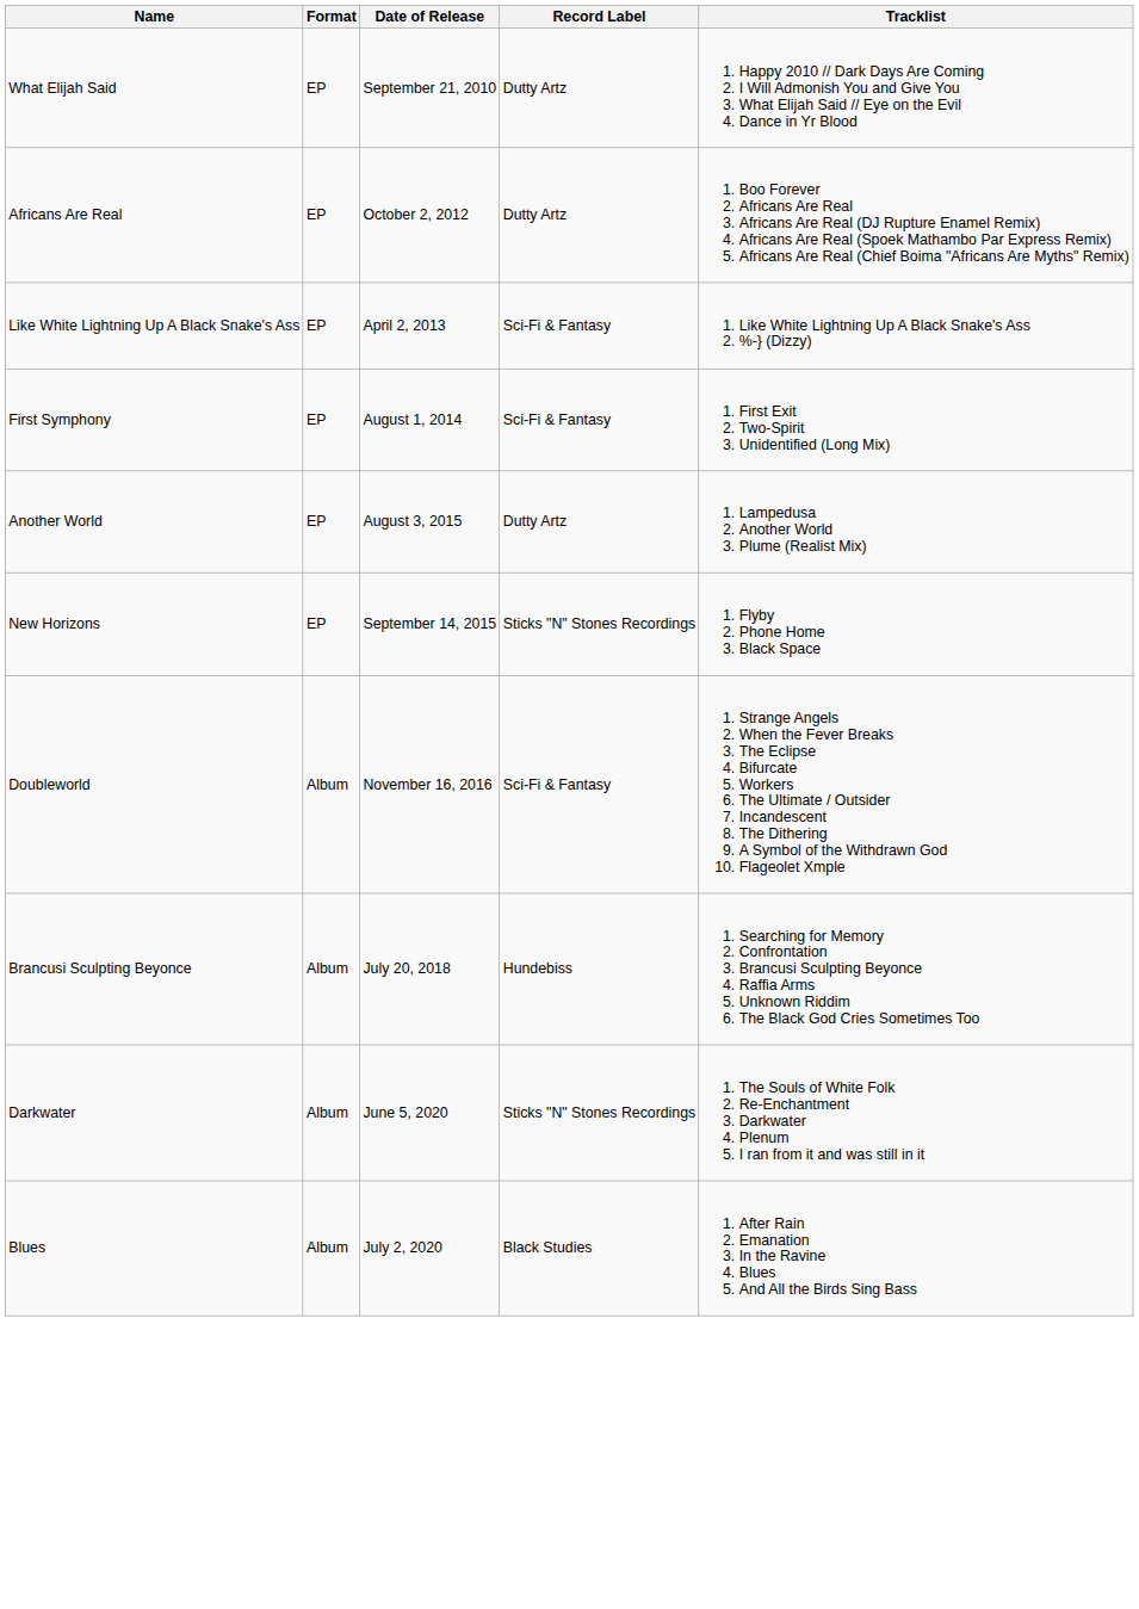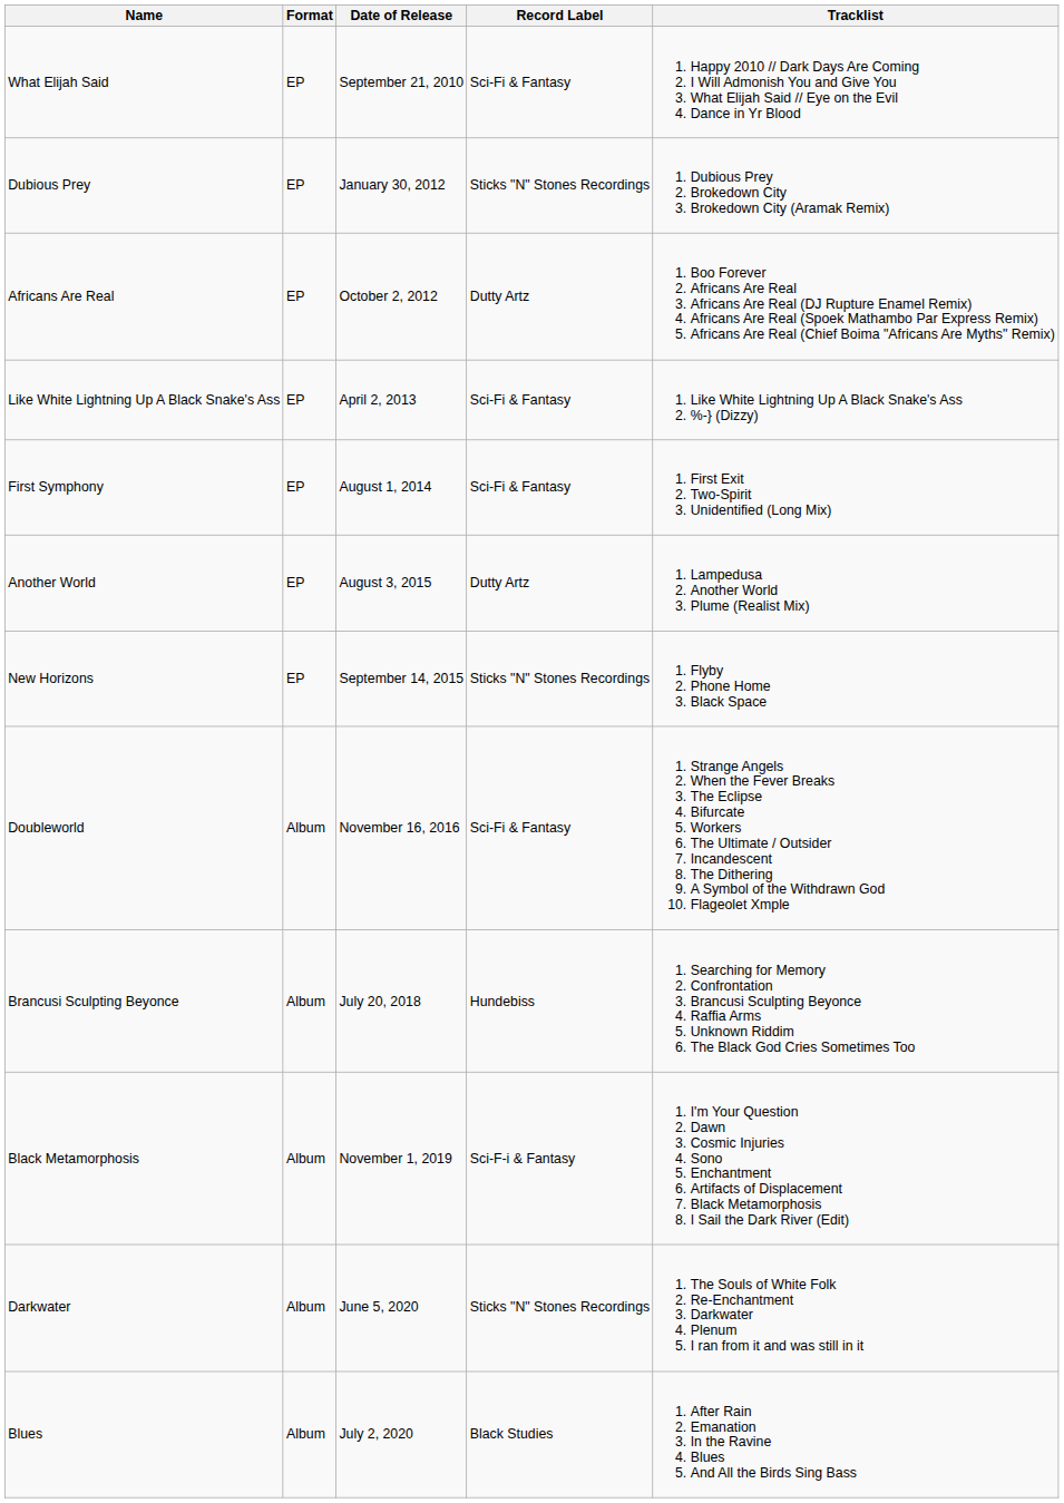What Elijah Said | Record Label: Dutty Artz -> Sci-Fi & Fantasy
+ row: Dubious Prey | EP | January 30, 2012 | Sticks "N" Stones Recordings | Dubious Prey Brokedown City Brokedown City (Aramak Remix)
+ row: Black Metamorphosis | Album | November 1, 2019 | Sci-F-i & Fantasy | I'm Your Question Dawn Cosmic Injuries Sono Enchantment Artifacts of Displacement Black Metamorphosis I Sail the Dark River (Edit)
